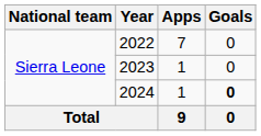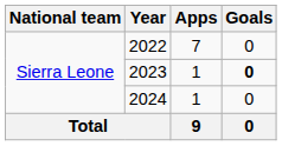2023 | Goals: normal -> bold
2024 | Goals: bold -> normal
